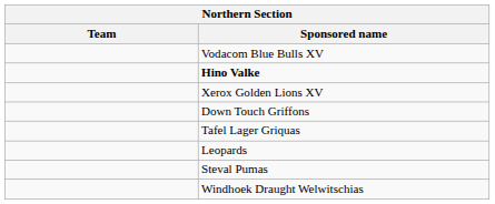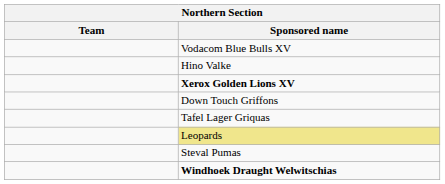Hino Valke | Sponsored name: bold -> normal
Xerox Golden Lions XV | Sponsored name: normal -> bold
Leopards | Sponsored name: no background -> khaki background
Windhoek Draught Welwitschias | Sponsored name: normal -> bold
